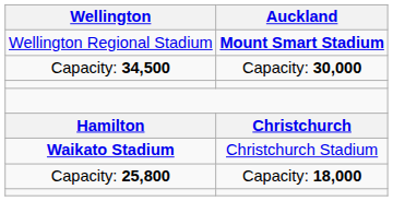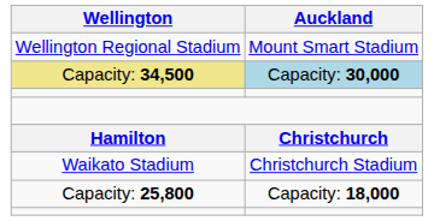Wellington Regional Stadium | Auckland: bold -> normal
Capacity: 34,500 | Wellington: no background -> khaki background
Capacity: 34,500 | Auckland: no background -> lightblue background
Waikato Stadium | Wellington: bold -> normal
